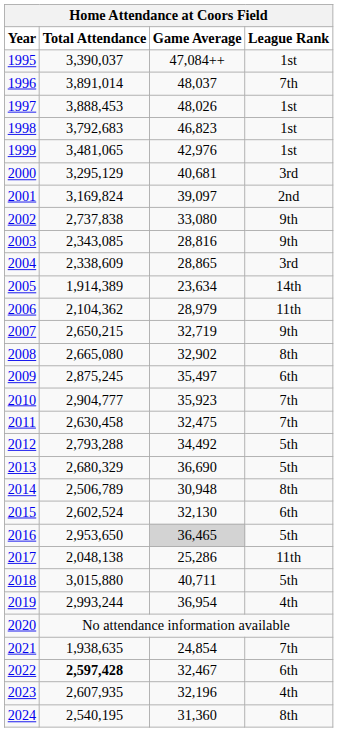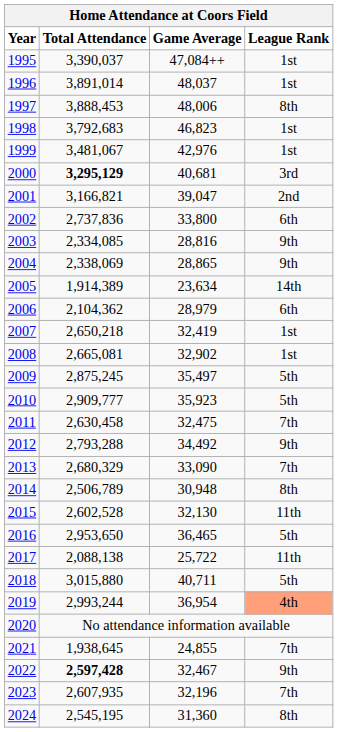1996 | League Rank: 7th -> 1st
1997 | Game Average: 48,026 -> 48,006
1997 | League Rank: 1st -> 8th
1999 | Total Attendance: 3,481,065 -> 3,481,067
2000 | Total Attendance: normal -> bold
2001 | Total Attendance: 3,169,824 -> 3,166,821
2001 | Game Average: 39,097 -> 39,047
2002 | Total Attendance: 2,737,838 -> 2,737,836
2002 | Game Average: 33,080 -> 33,800
2002 | League Rank: 9th -> 6th
2003 | Total Attendance: 2,343,085 -> 2,334,085
2004 | Total Attendance: 2,338,609 -> 2,338,069
2004 | League Rank: 3rd -> 9th
2006 | League Rank: 11th -> 6th
2007 | Total Attendance: 2,650,215 -> 2,650,218
2007 | Game Average: 32,719 -> 32,419
2007 | League Rank: 9th -> 1st
2008 | Total Attendance: 2,665,080 -> 2,665,081
2008 | League Rank: 8th -> 1st
2009 | League Rank: 6th -> 5th
2010 | Total Attendance: 2,904,777 -> 2,909,777
2010 | League Rank: 7th -> 5th
2012 | League Rank: 5th -> 9th
2013 | Game Average: 36,690 -> 33,090
2013 | League Rank: 5th -> 7th
2015 | Total Attendance: 2,602,524 -> 2,602,528
2015 | League Rank: 6th -> 11th
2016 | Game Average: lightgrey background -> no background
2017 | Total Attendance: 2,048,138 -> 2,088,138
2017 | Game Average: 25,286 -> 25,722
2019 | League Rank: no background -> lightsalmon background
2021 | Total Attendance: 1,938,635 -> 1,938,645
2021 | Game Average: 24,854 -> 24,855
2022 | League Rank: 6th -> 9th
2023 | League Rank: 4th -> 7th
2024 | Total Attendance: 2,540,195 -> 2,545,195
